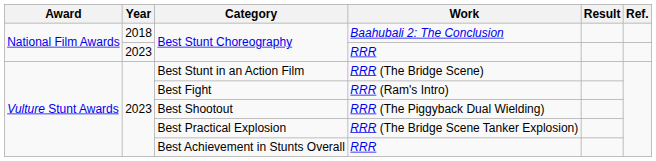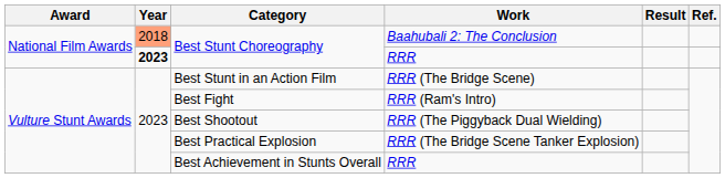Best Stunt Choreography / Baahubali 2: The Conclusion | Year: no background -> lightsalmon background
Best Stunt Choreography / RRR | Year: normal -> bold
